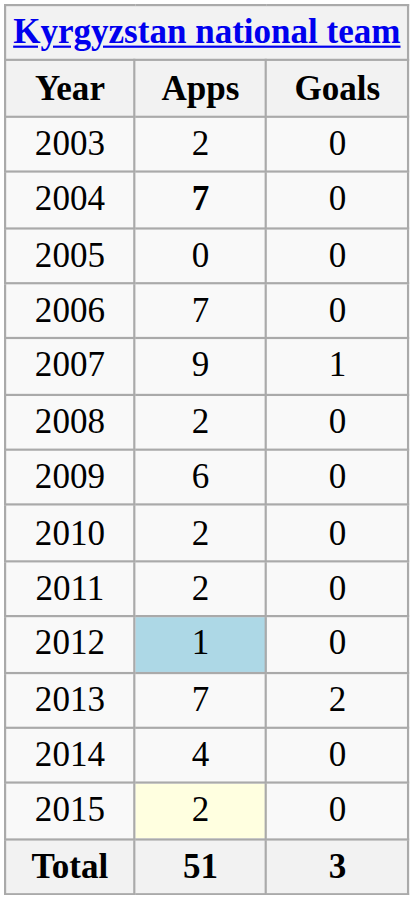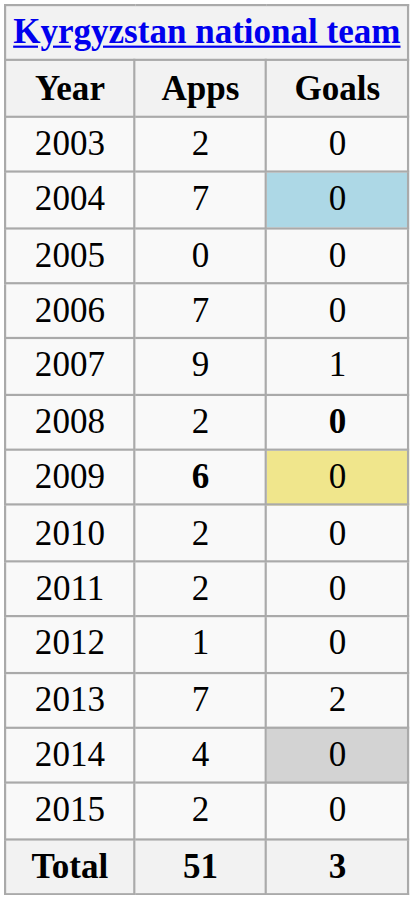2004 | Apps: bold -> normal
2004 | Goals: no background -> lightblue background
2008 | Goals: normal -> bold
2009 | Apps: normal -> bold
2009 | Goals: no background -> khaki background
2012 | Apps: lightblue background -> no background
2014 | Goals: no background -> lightgrey background
2015 | Apps: lightyellow background -> no background
